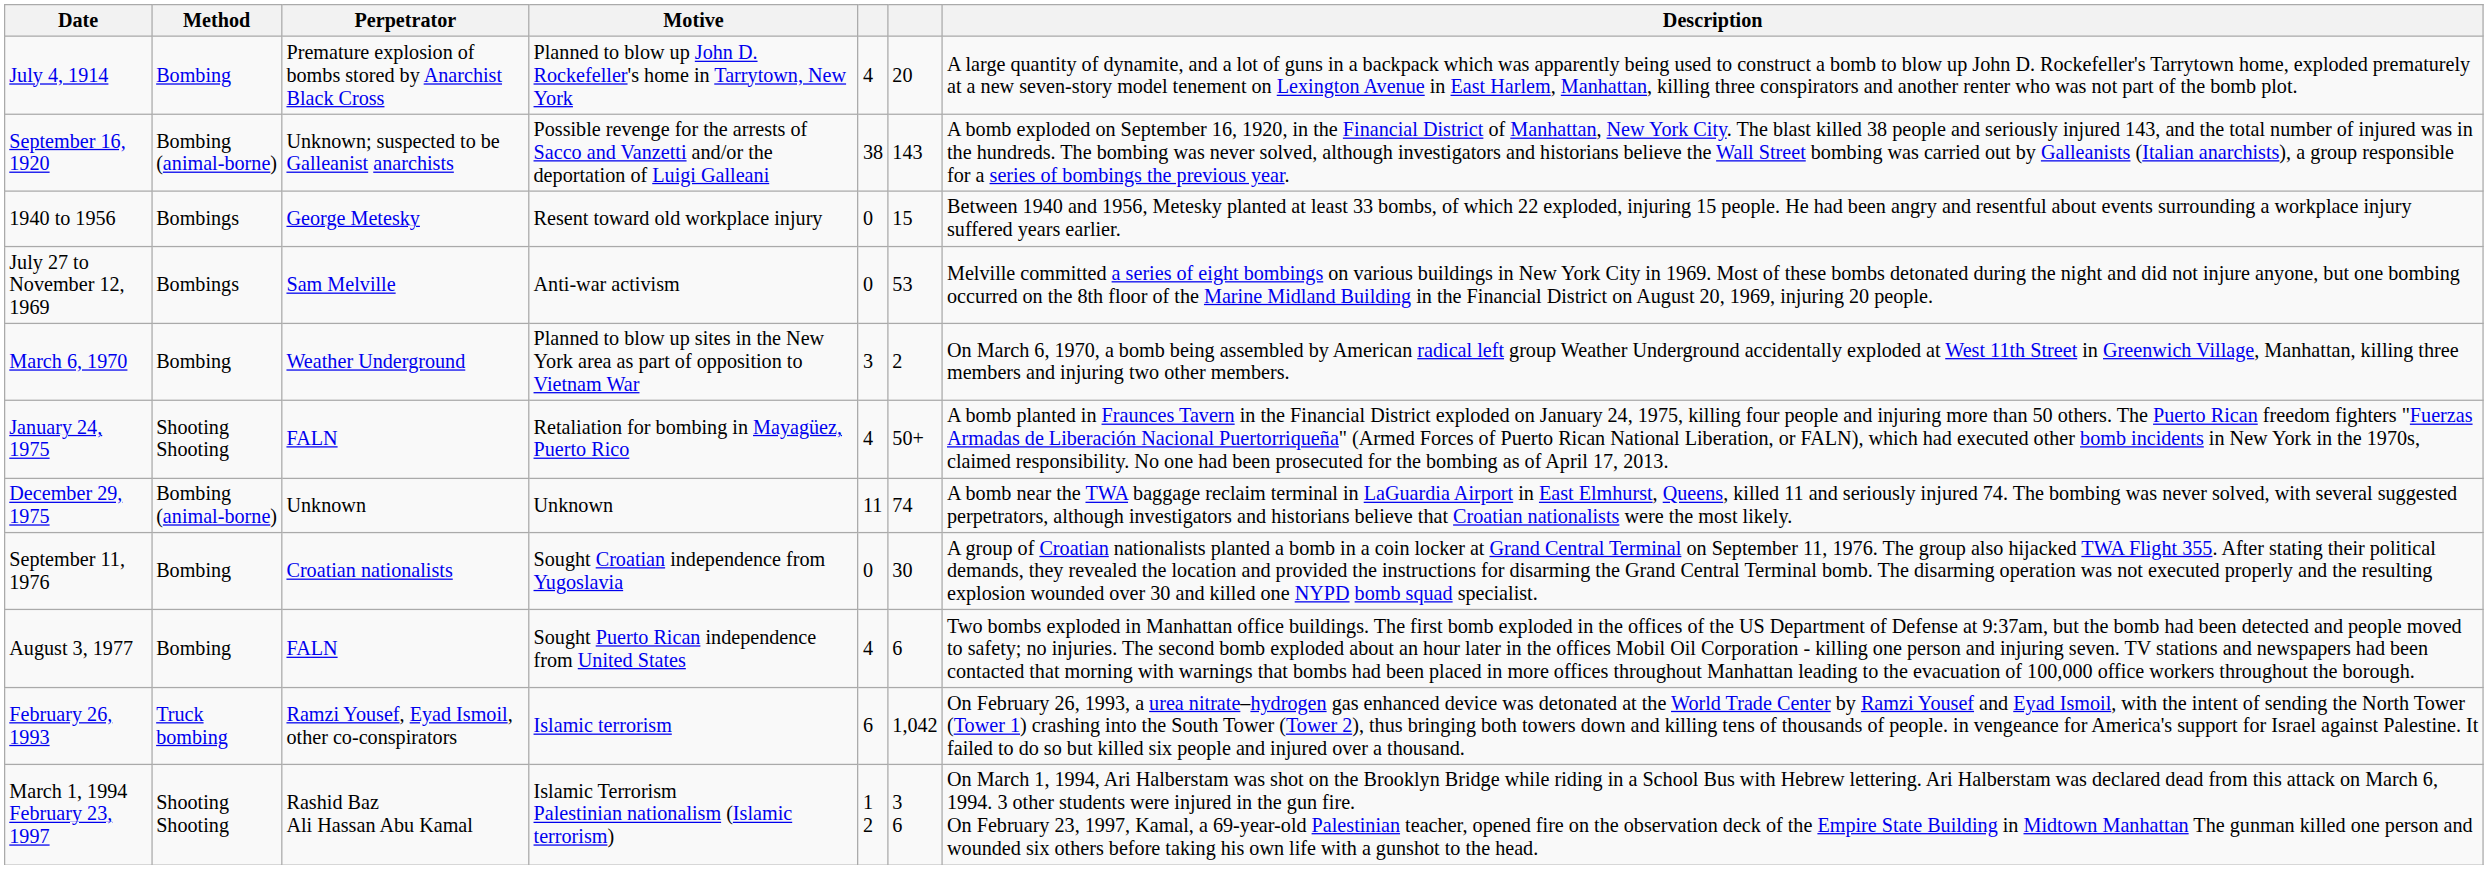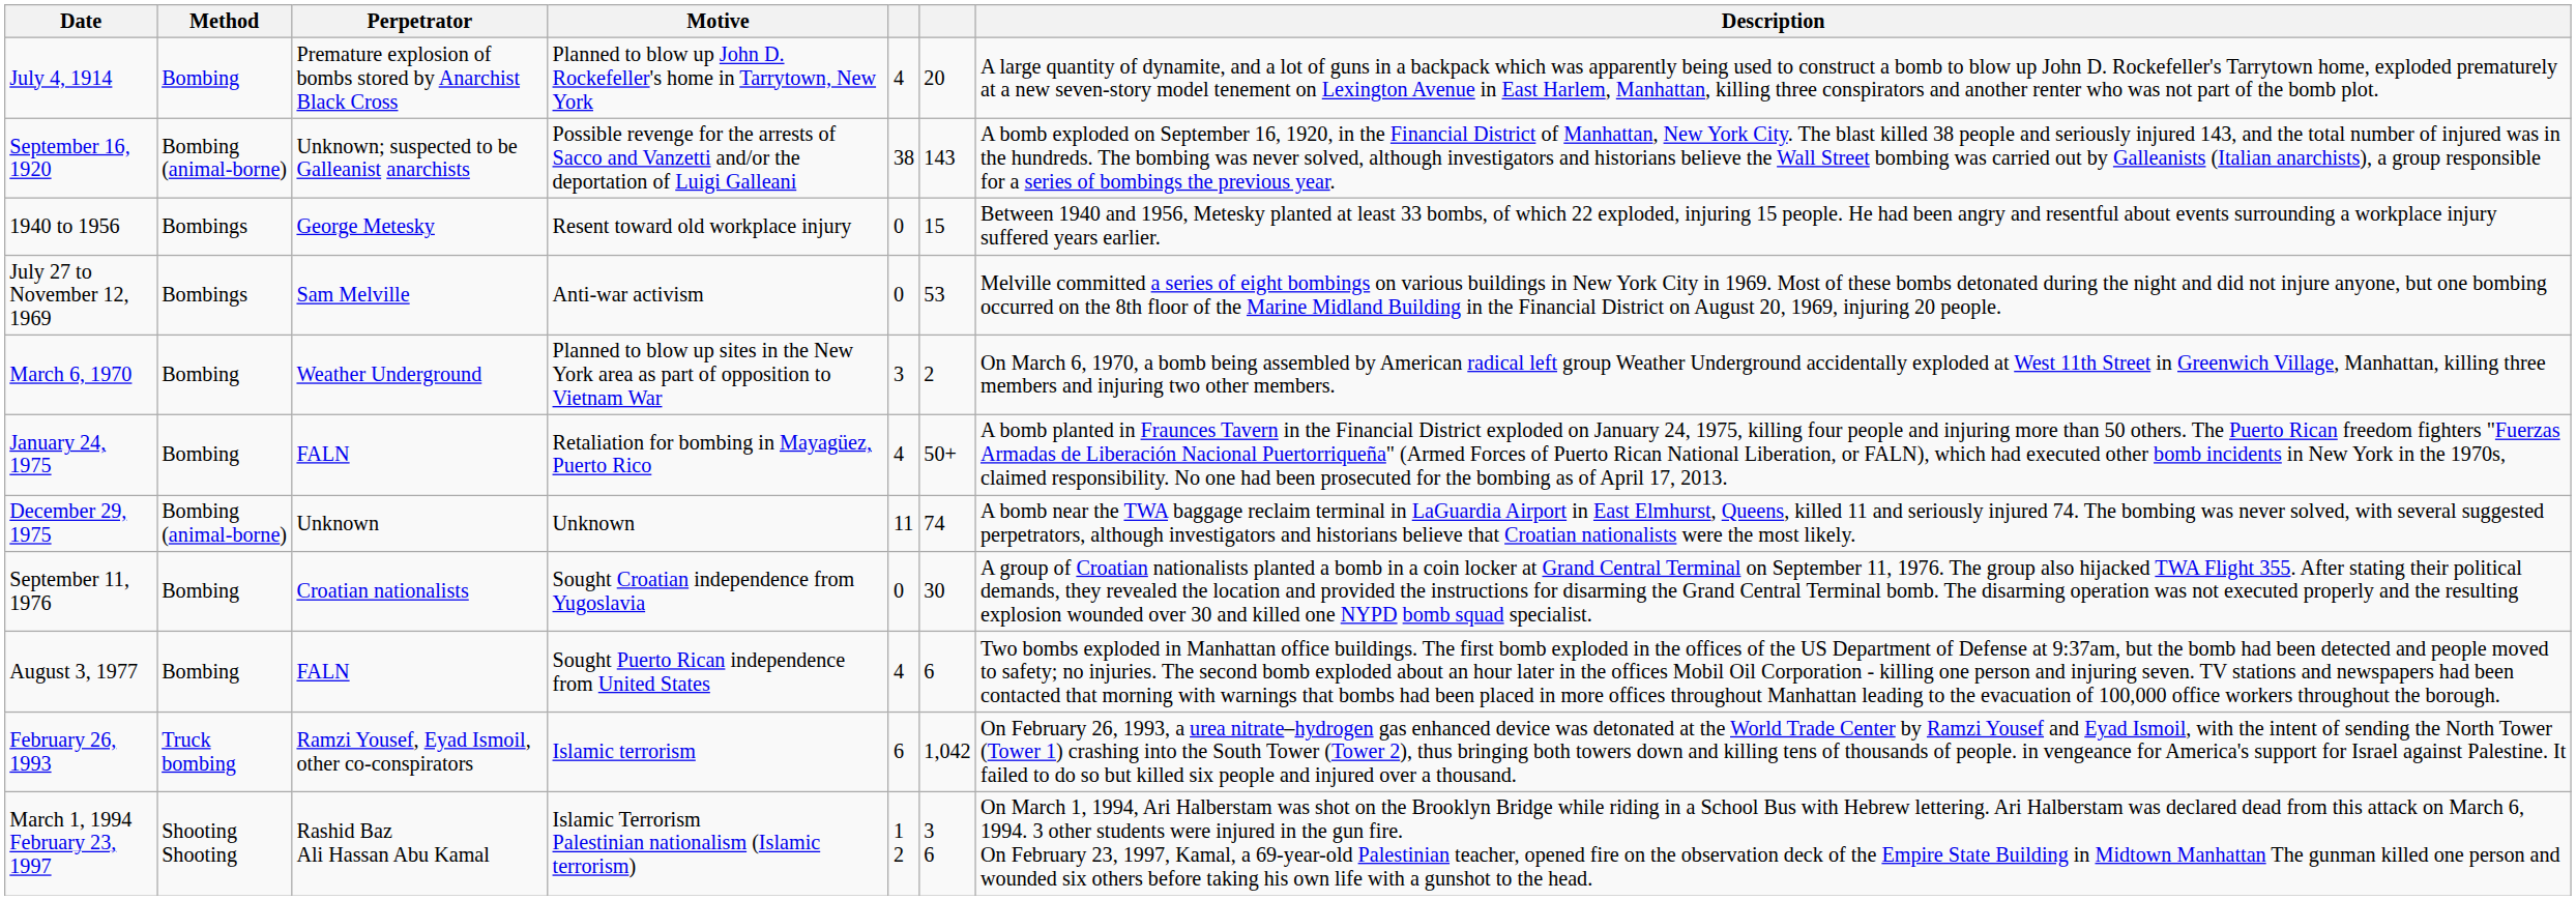January 24, 1975 | Method: Shooting Shooting -> Bombing
